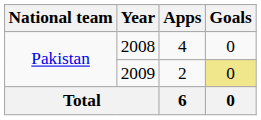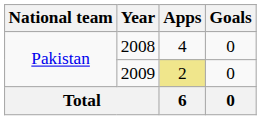2009 | Apps: no background -> khaki background
2009 | Goals: khaki background -> no background
